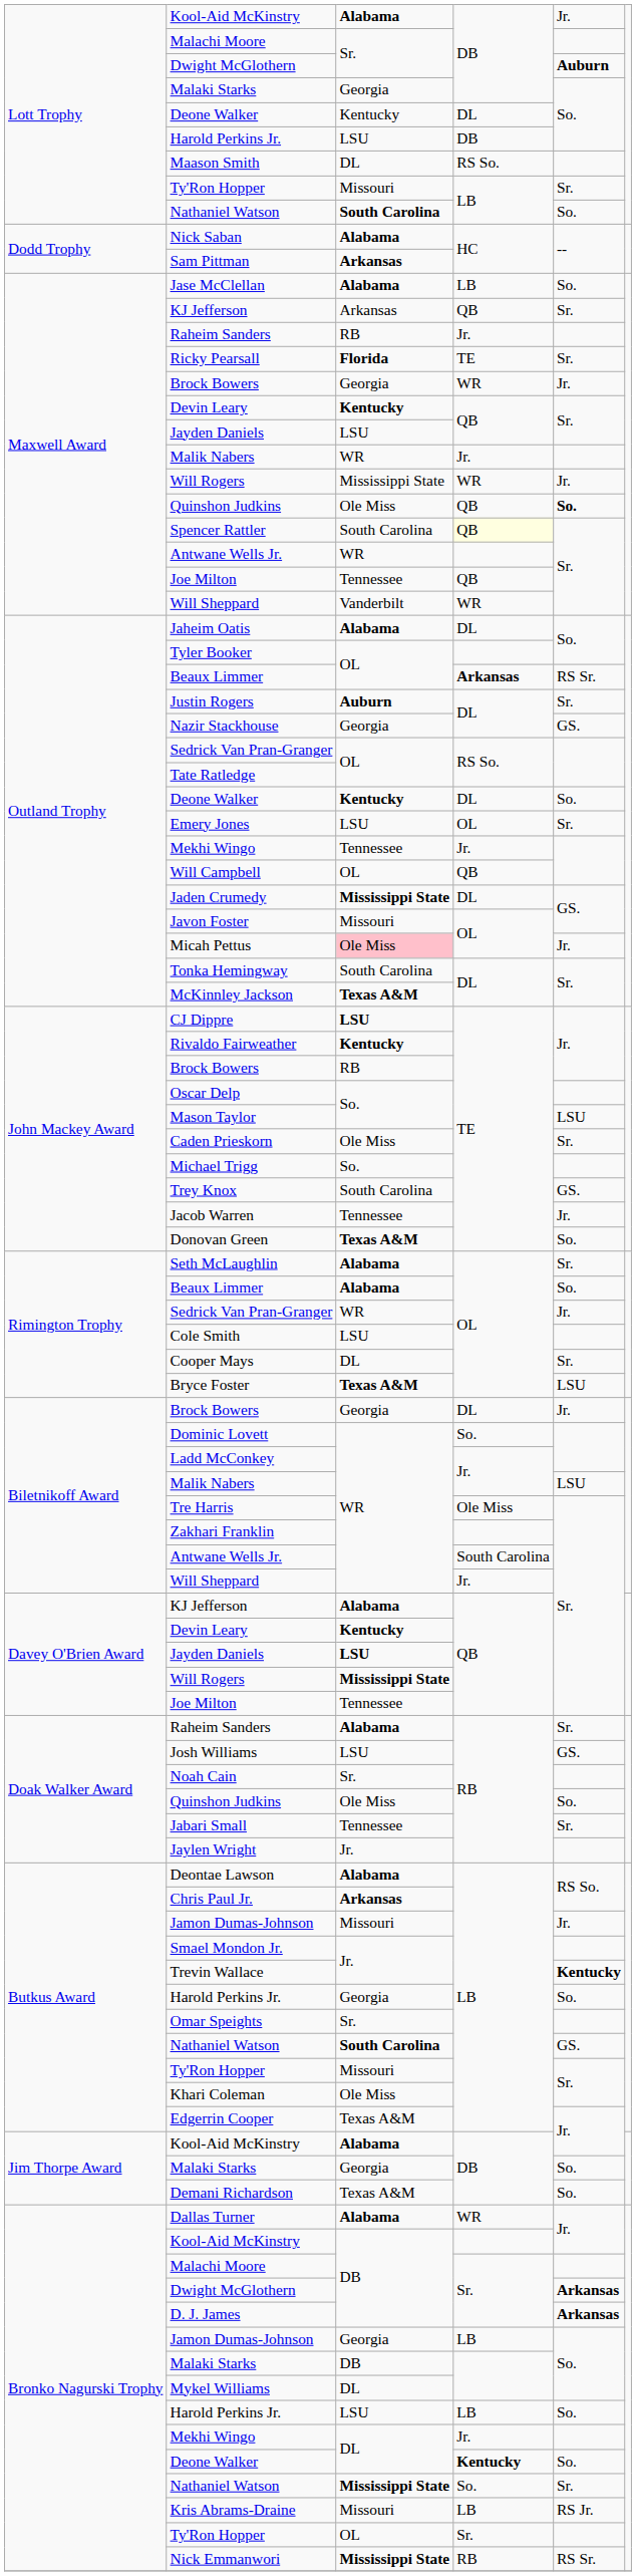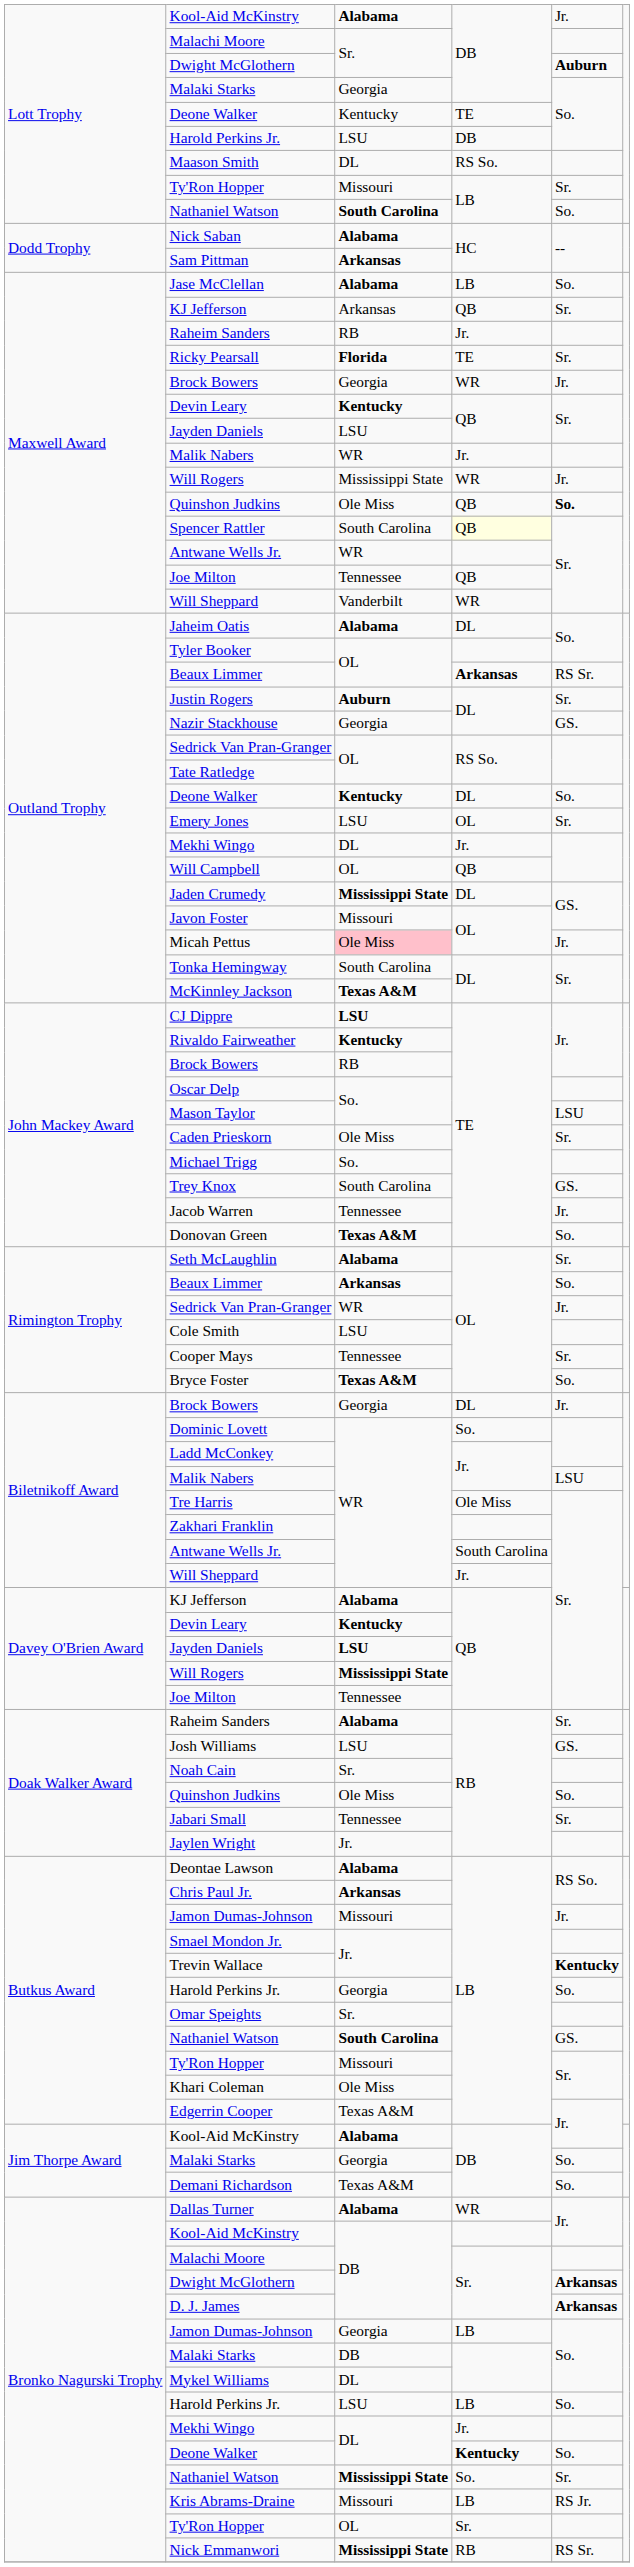Lott Trophy / Deone Walker | column 4: DL -> TE
Outland Trophy / Mekhi Wingo | column 3: Tennessee -> DL
Rimington Trophy / Beaux Limmer | column 3: Alabama -> Arkansas
Cooper Mays | column 3: DL -> Tennessee
Bryce Foster | column 5: LSU -> So.
